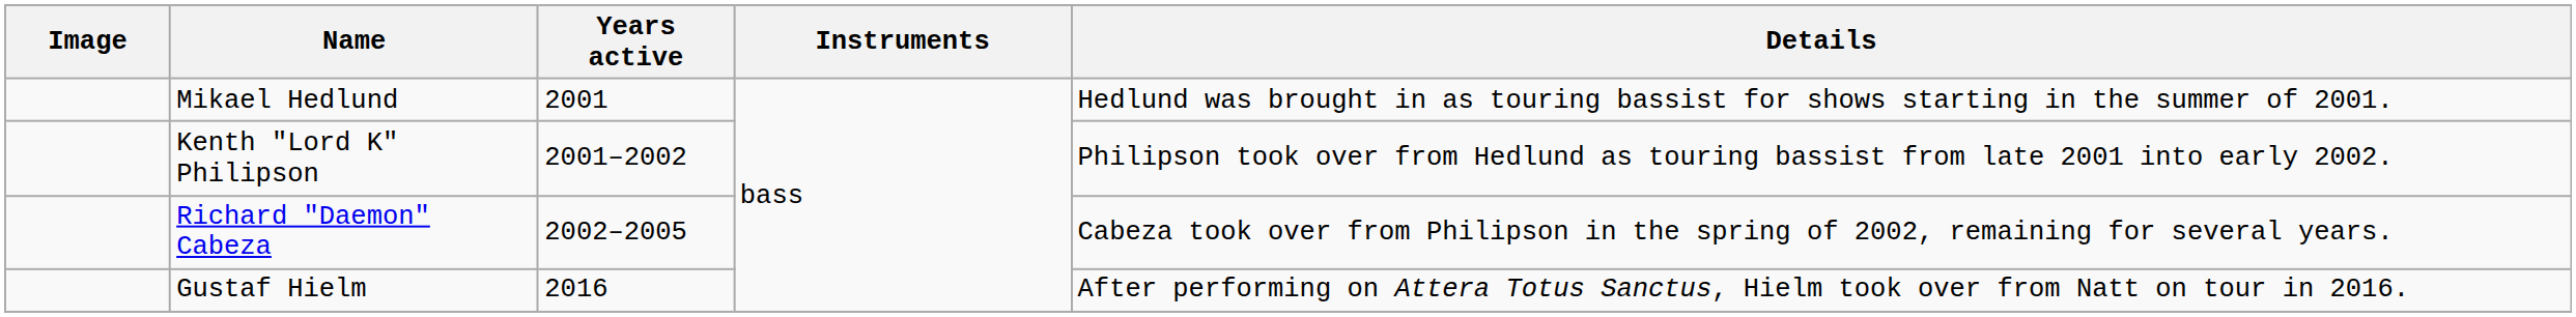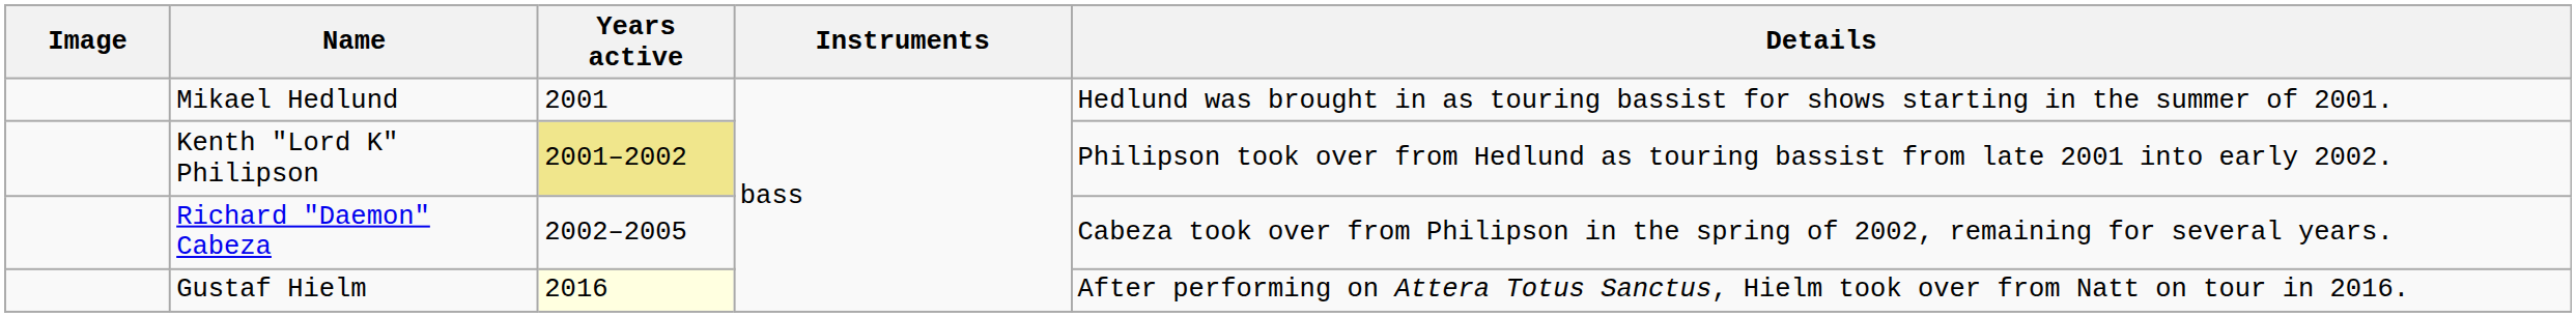Kenth "Lord K" Philipson | Years active: no background -> khaki background
Gustaf Hielm | Years active: no background -> lightyellow background
